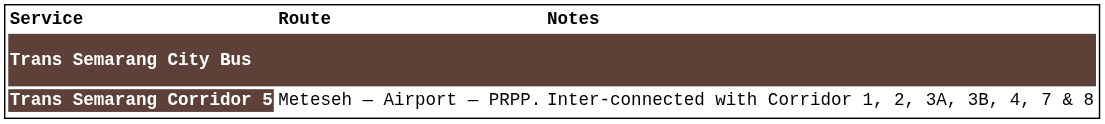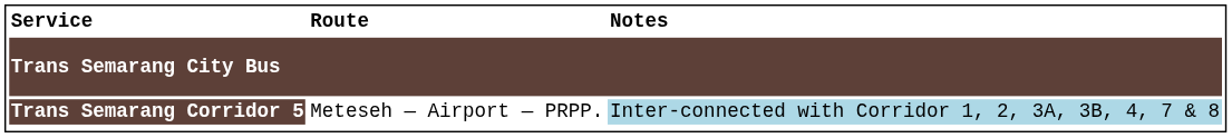Trans Semarang Corridor 5 | Notes: no background -> lightblue background
